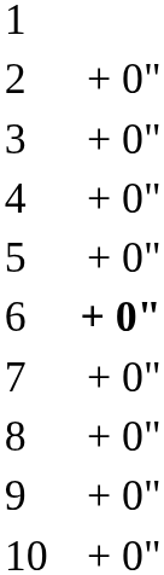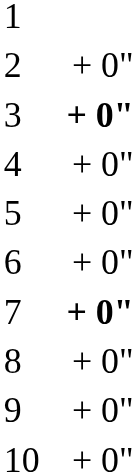3 | column 2: normal -> bold
6 | column 2: bold -> normal
7 | column 2: normal -> bold
